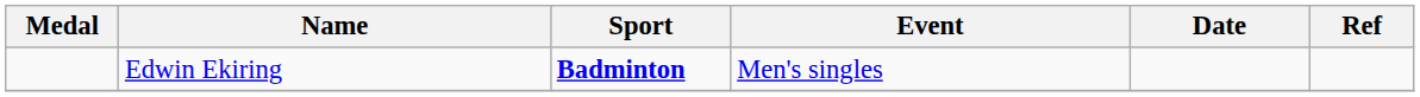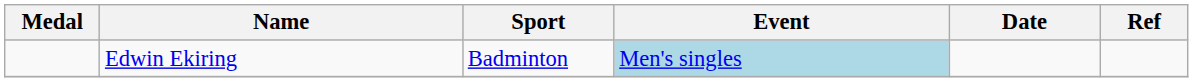Edwin Ekiring | Sport: bold -> normal
Edwin Ekiring | Event: no background -> lightblue background
